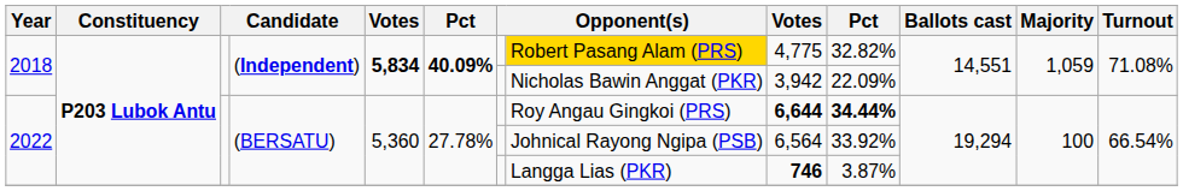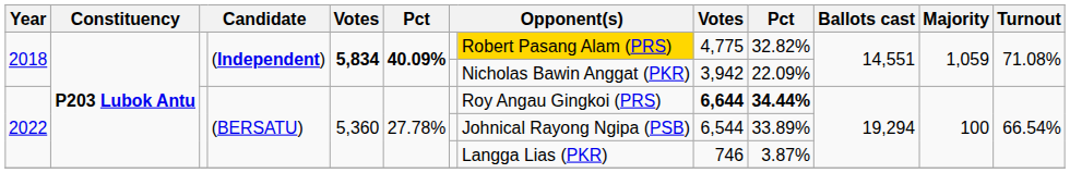row 5 | column 9: 6,564 -> 6,544
row 5 | column 10: 33.92% -> 33.89%
row 6 | column 9: bold -> normal
